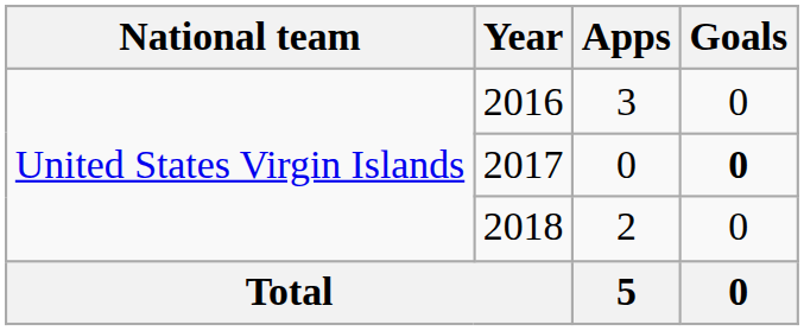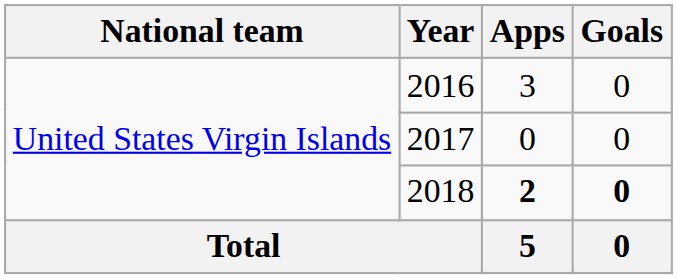2017 | Goals: bold -> normal
2018 | Apps: normal -> bold
2018 | Goals: normal -> bold
